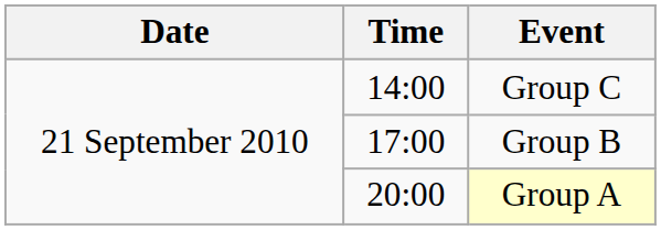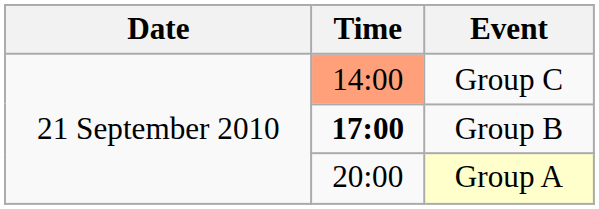Group C | Time: no background -> lightsalmon background
Group B | Time: normal -> bold
